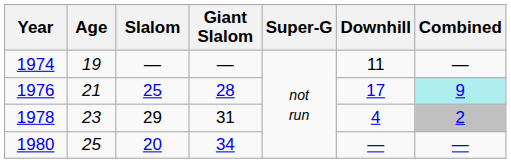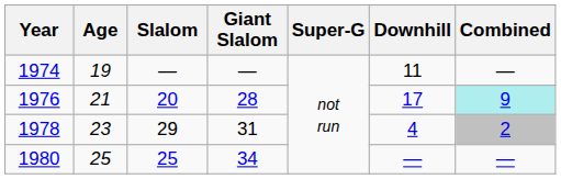1976 | Slalom: 25 -> 20
1980 | Slalom: 20 -> 25
